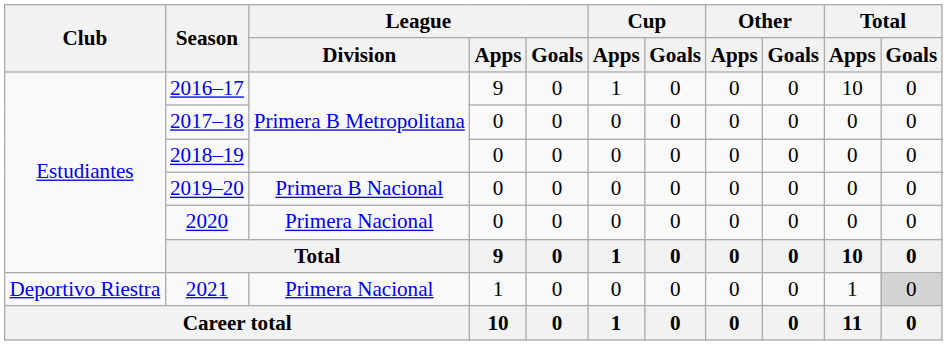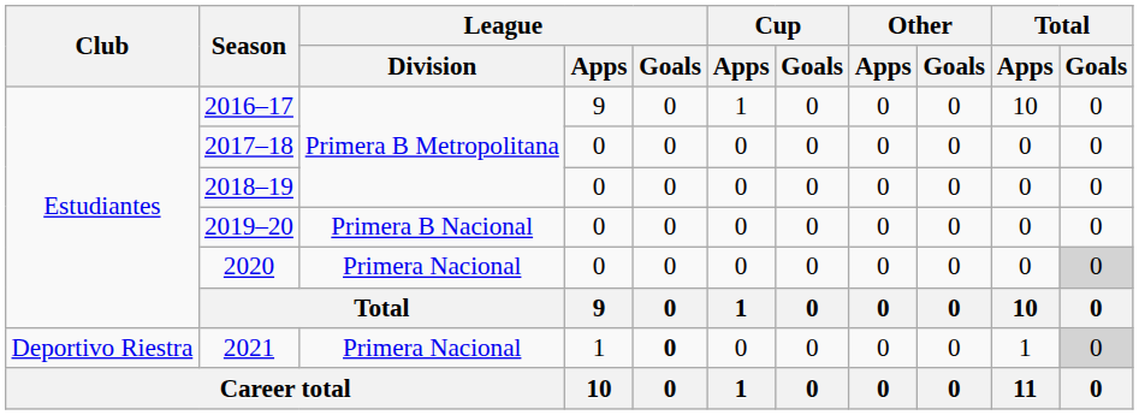2020 | Total / Goals: no background -> lightgrey background
2021 | League / Goals: normal -> bold
